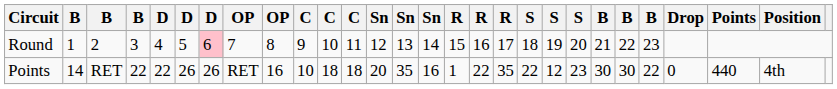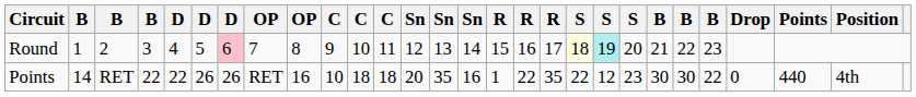Round | column 19: no background -> lightyellow background
Round | column 20: no background -> paleturquoise background
